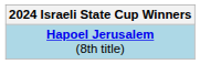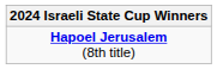row 2 | column 1: lightblue background -> no background
